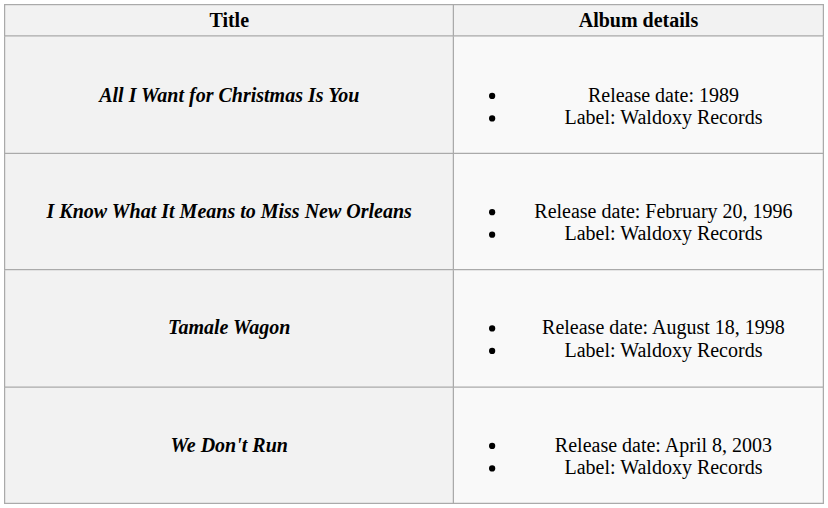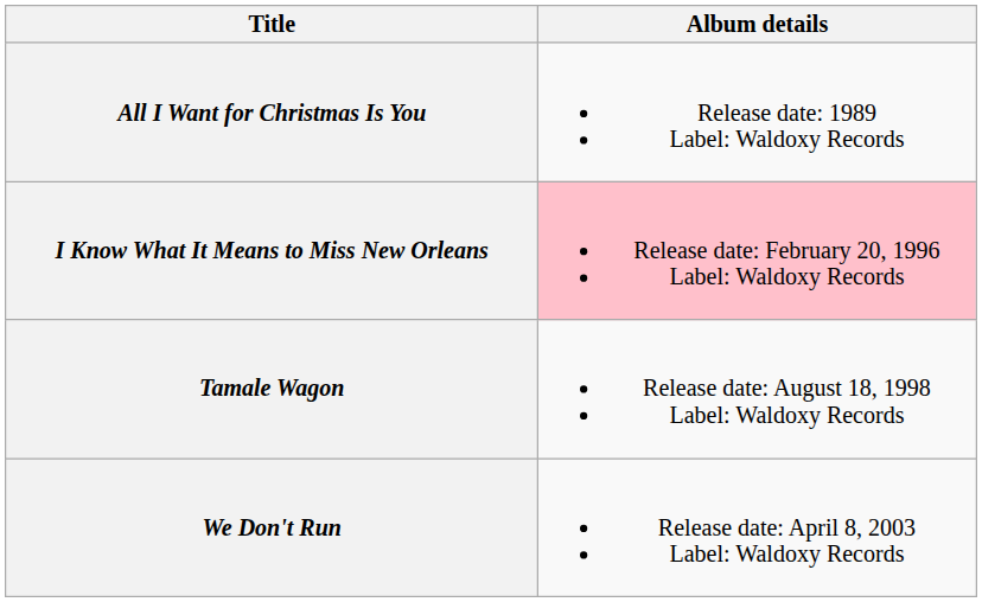I Know What It Means to Miss New Orleans | Album details: no background -> pink background
